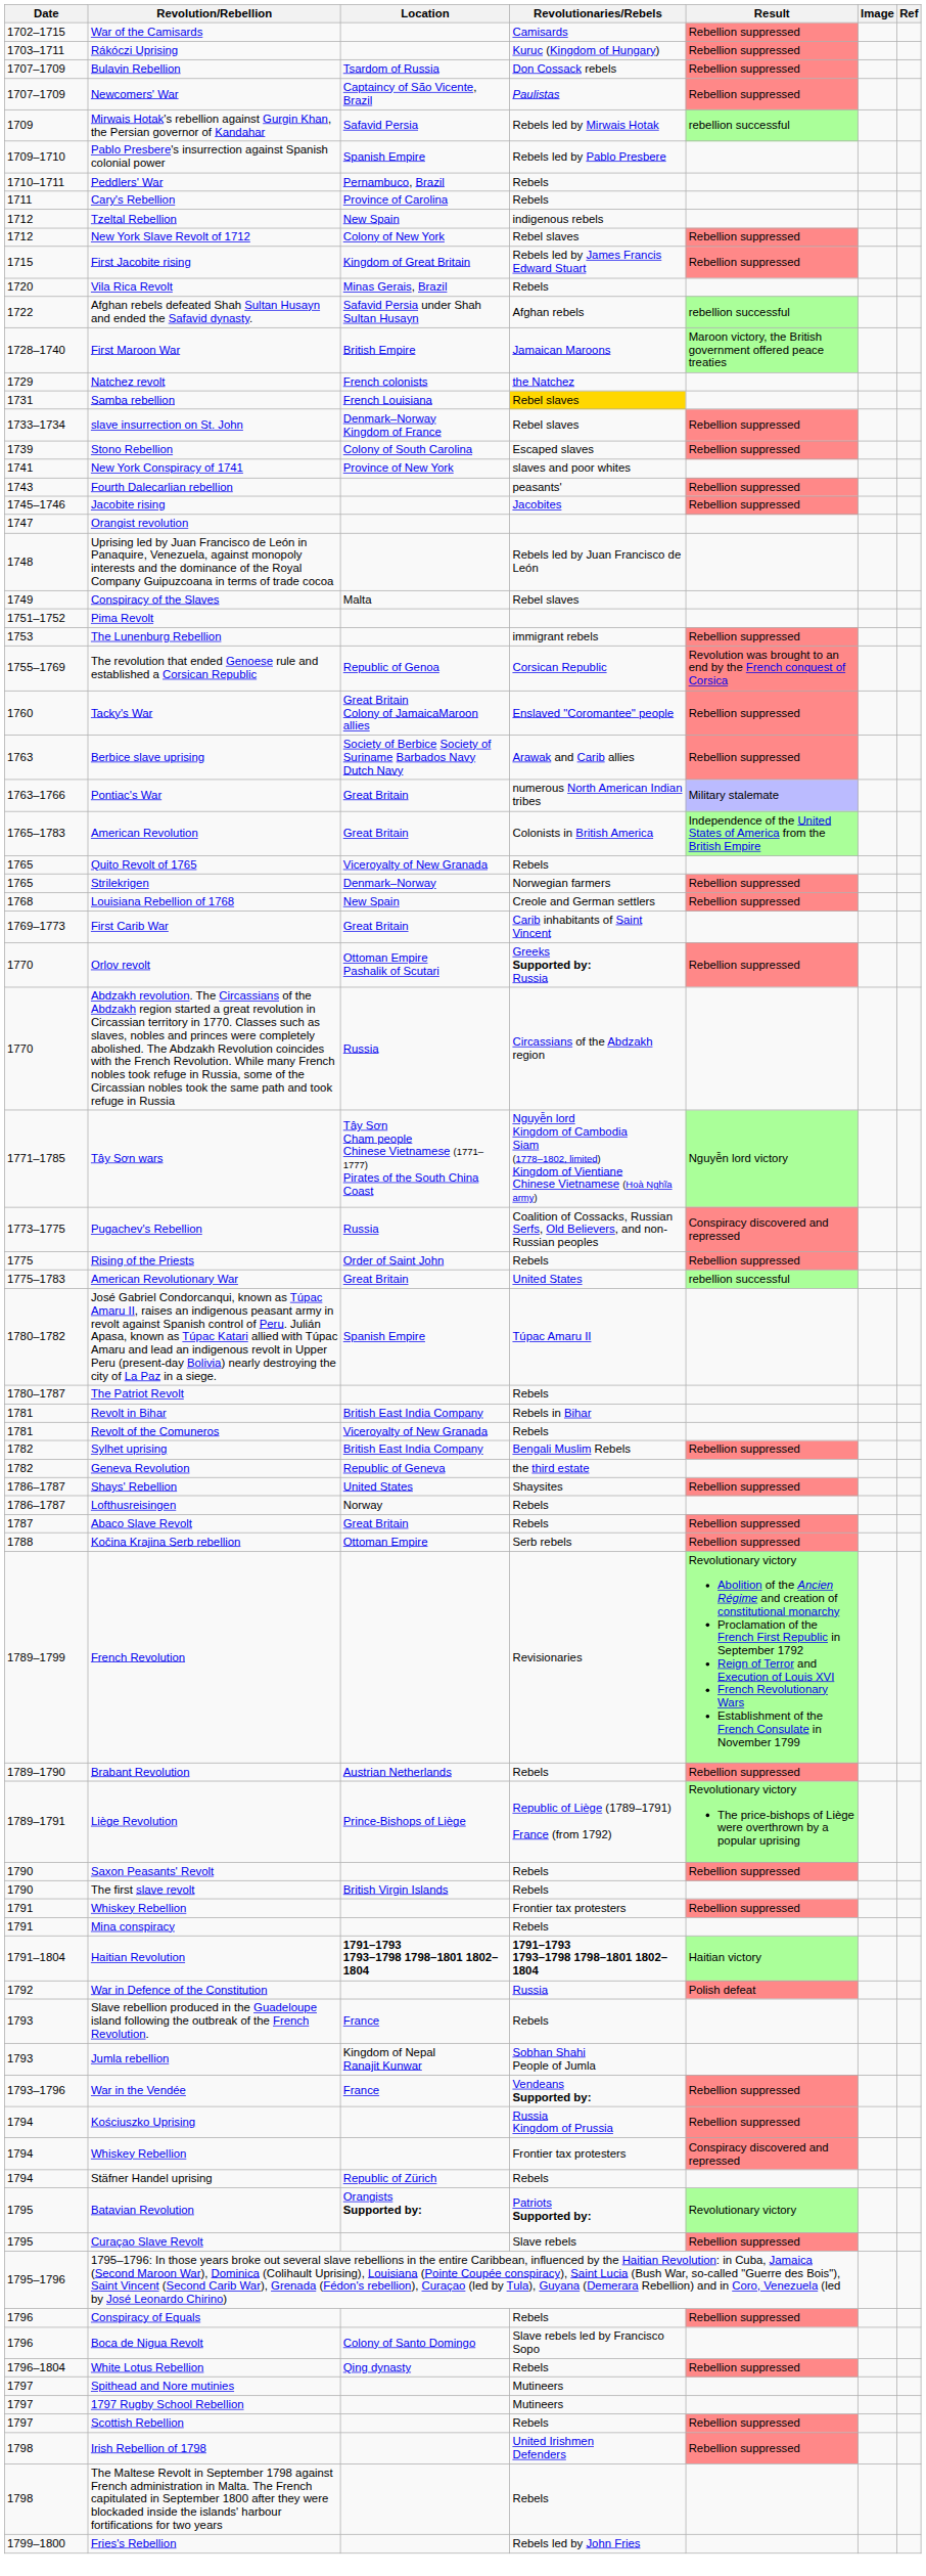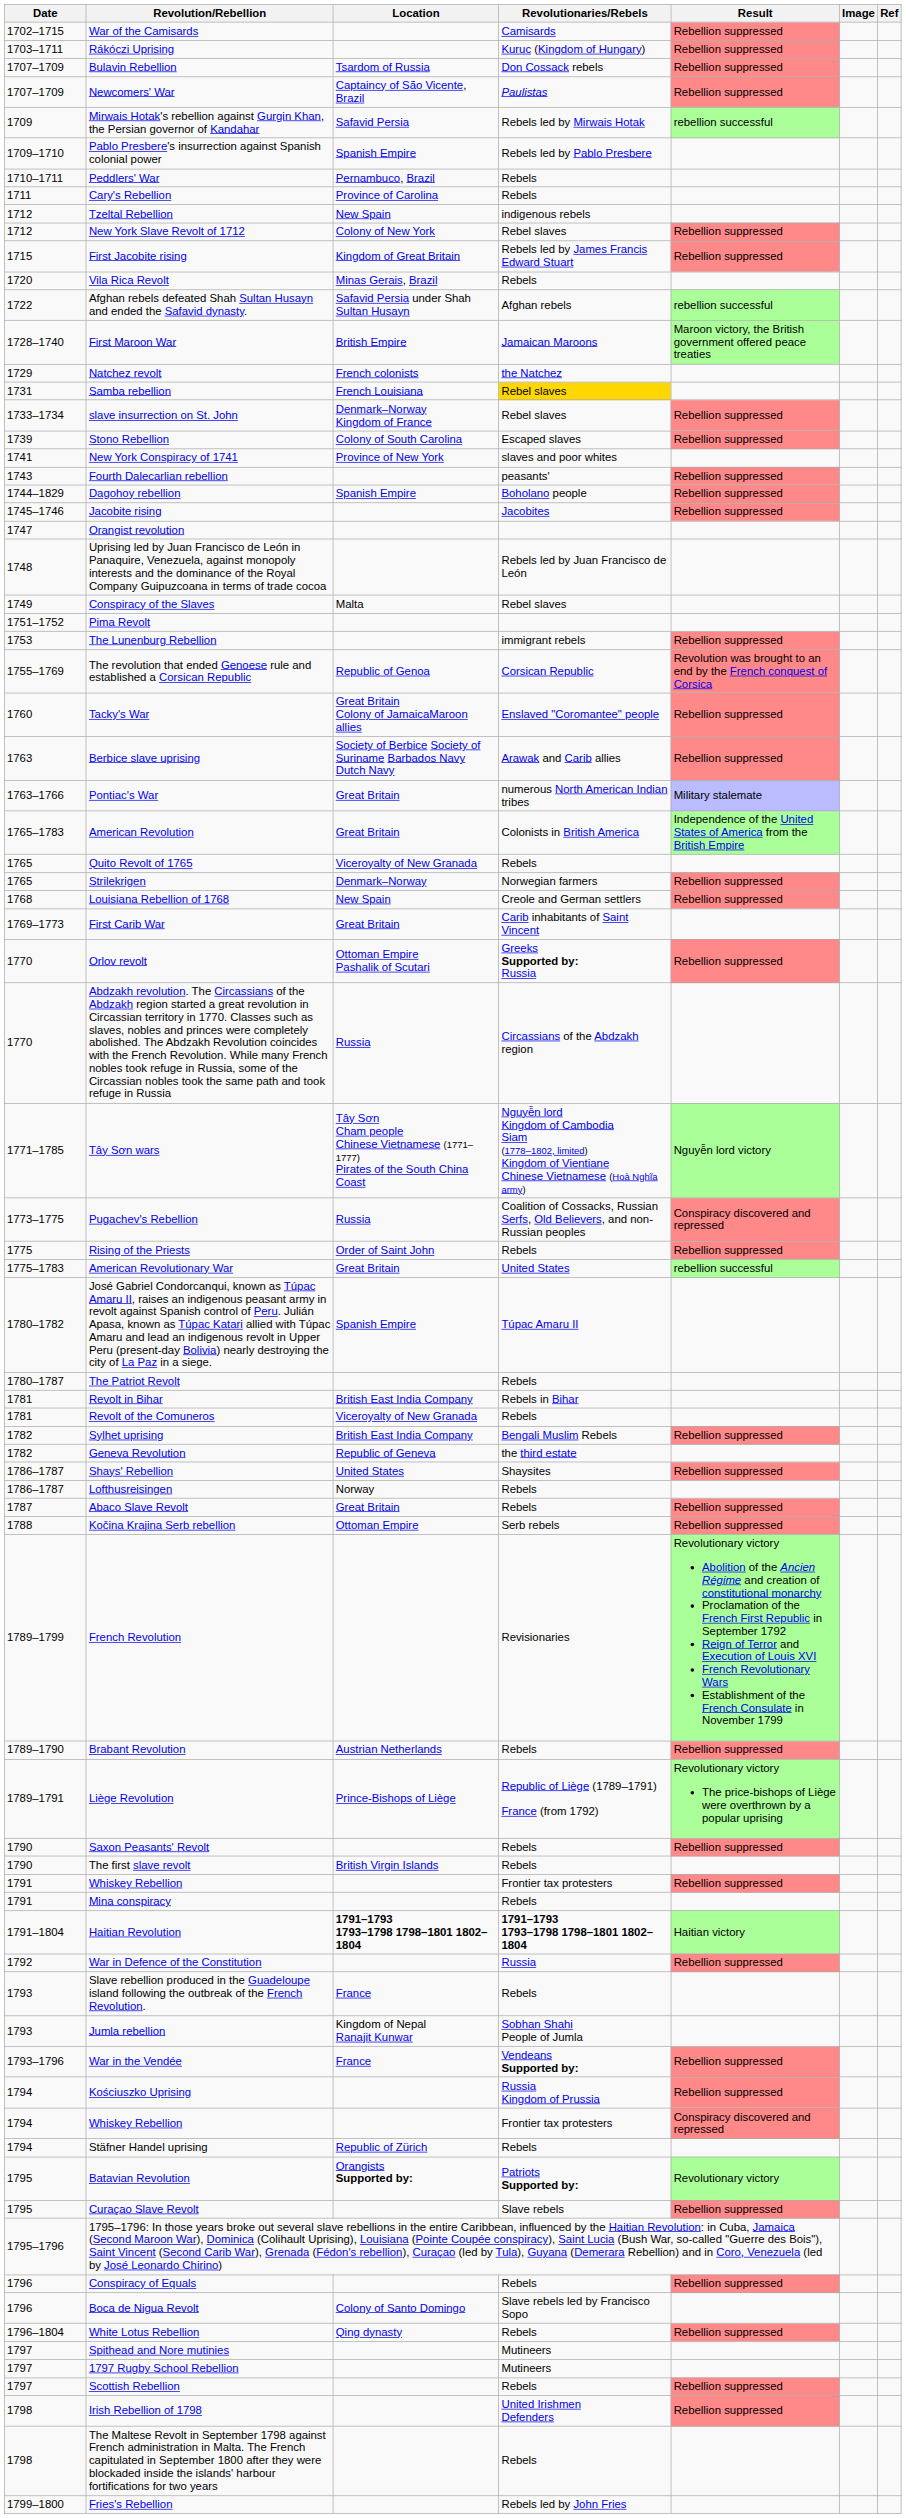+ row: 1744–1829 | Dagohoy rebellion | Spanish Empire | Boholano people | Rebellion suppressed
War in Defence of the Constitution | Result: Polish defeat -> Rebellion suppressed
